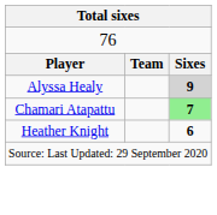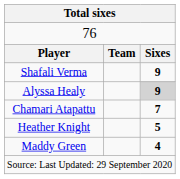+ row: Shafali Verma | 9
Chamari Atapattu | column 3: lightgreen background -> no background
Heather Knight | column 3: 6 -> 5
+ row: Maddy Green | 4
